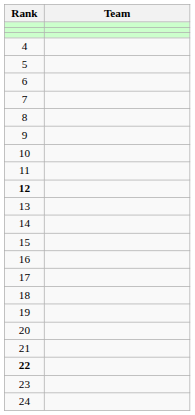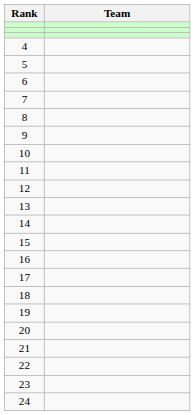row 13 | Rank: bold -> normal
row 23 | Rank: bold -> normal
